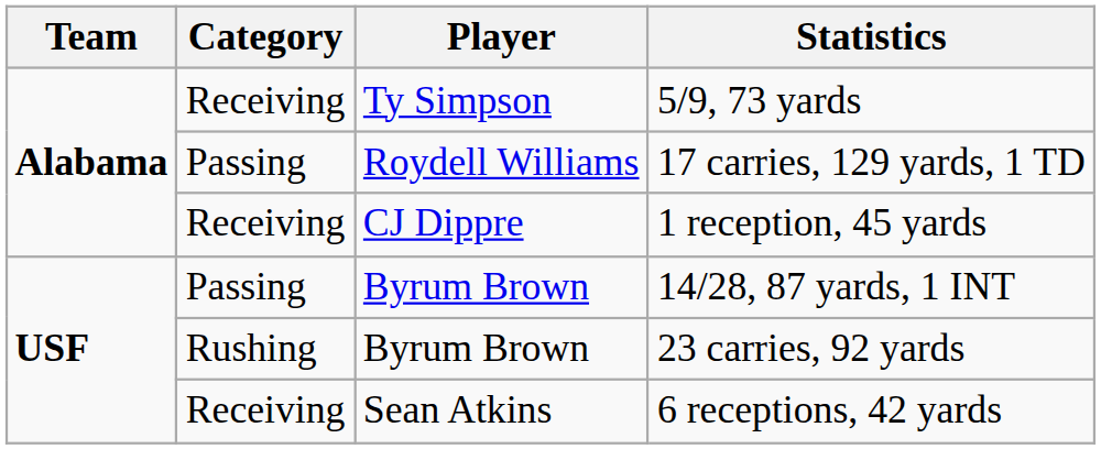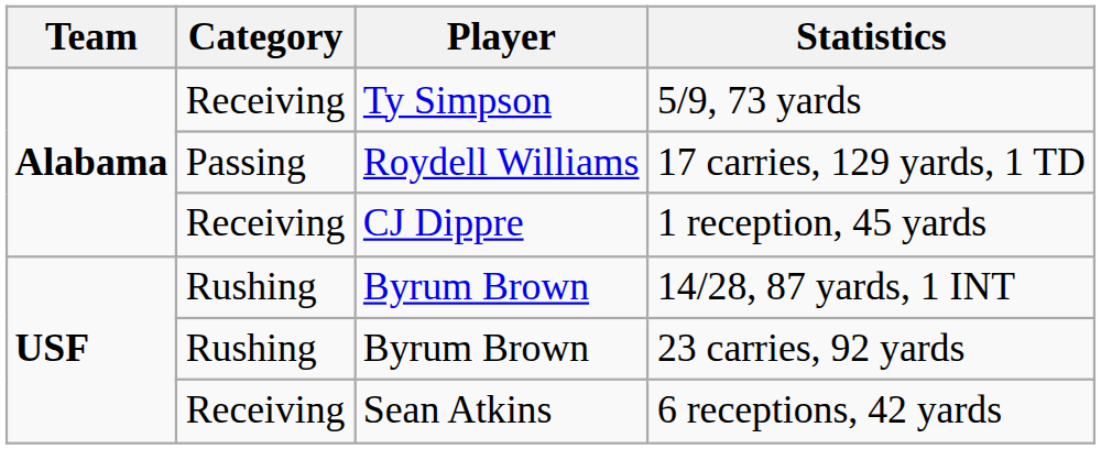14/28, 87 yards, 1 INT | Category: Passing -> Rushing
